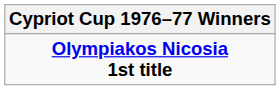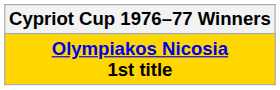row 2 | column 1: no background -> gold background
